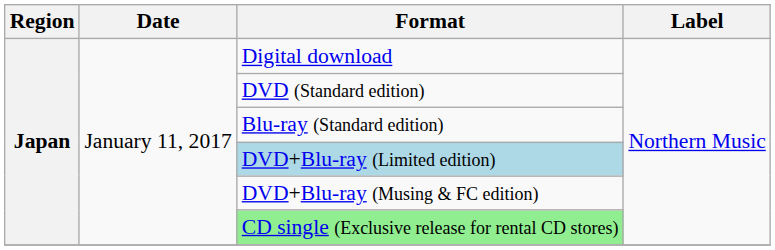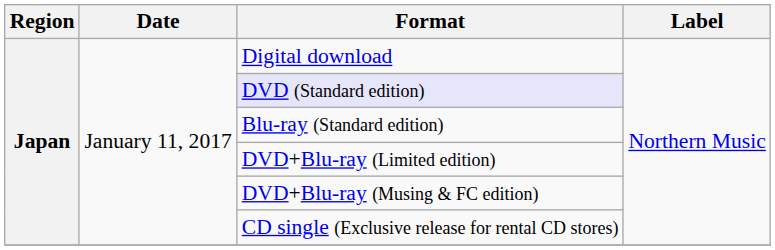DVD (Standard edition) | Format: no background -> lavender background
DVD+Blu-ray (Limited edition) | Format: lightblue background -> no background
CD single (Exclusive release for rental CD stores) | Format: lightgreen background -> no background
